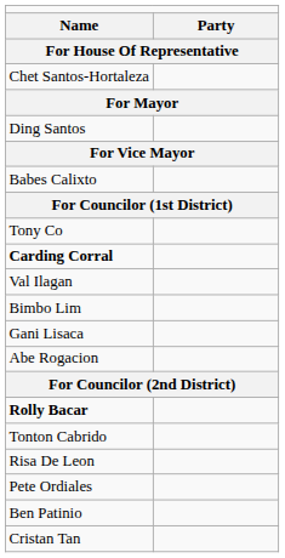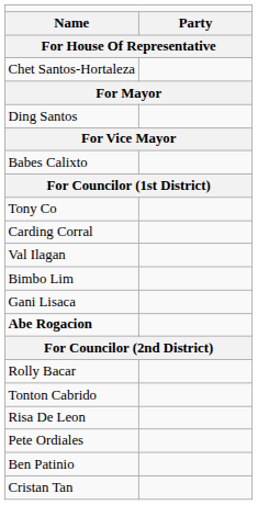Carding Corral | column 1: bold -> normal
Abe Rogacion | column 1: normal -> bold
Rolly Bacar | column 1: bold -> normal
